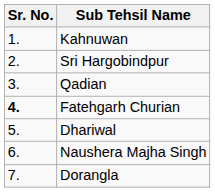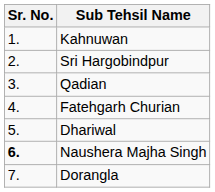Fatehgarh Churian | Sr. No.: bold -> normal
Naushera Majha Singh | Sr. No.: normal -> bold
